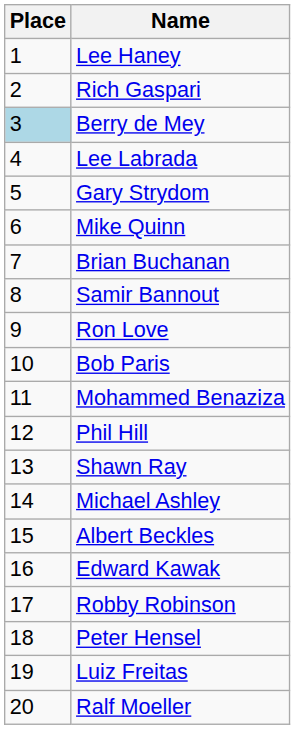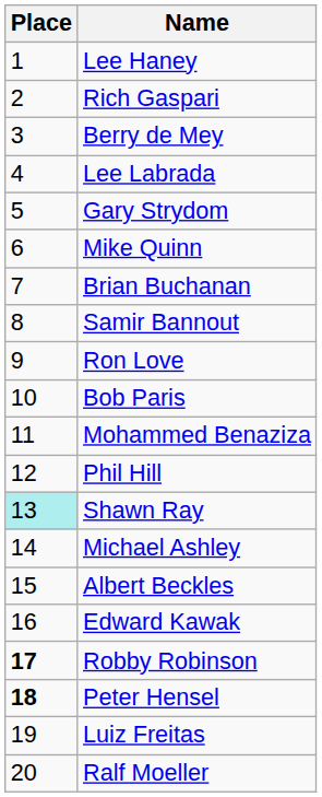Berry de Mey | Place: lightblue background -> no background
Shawn Ray | Place: no background -> paleturquoise background
Robby Robinson | Place: normal -> bold
Peter Hensel | Place: normal -> bold
